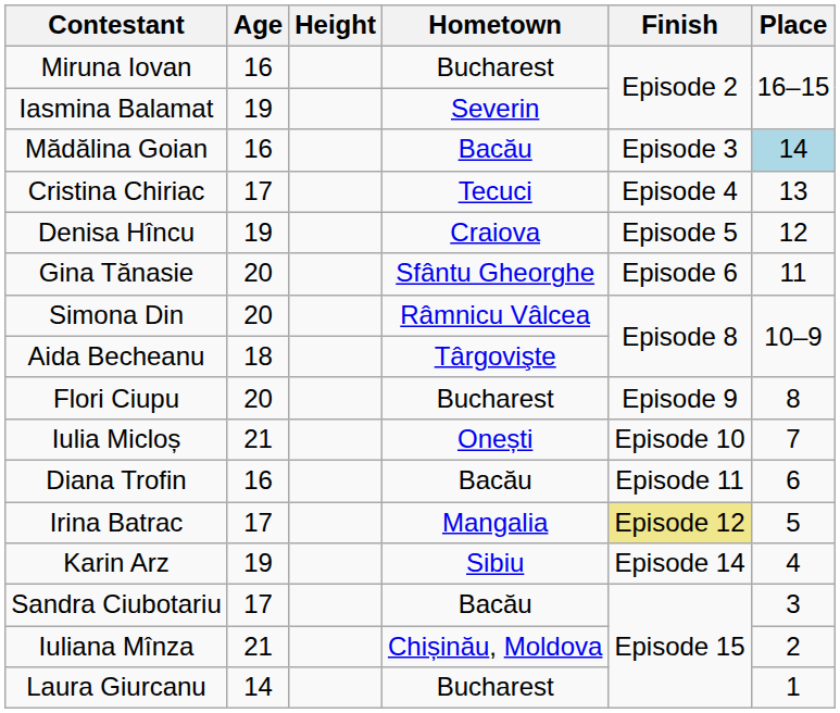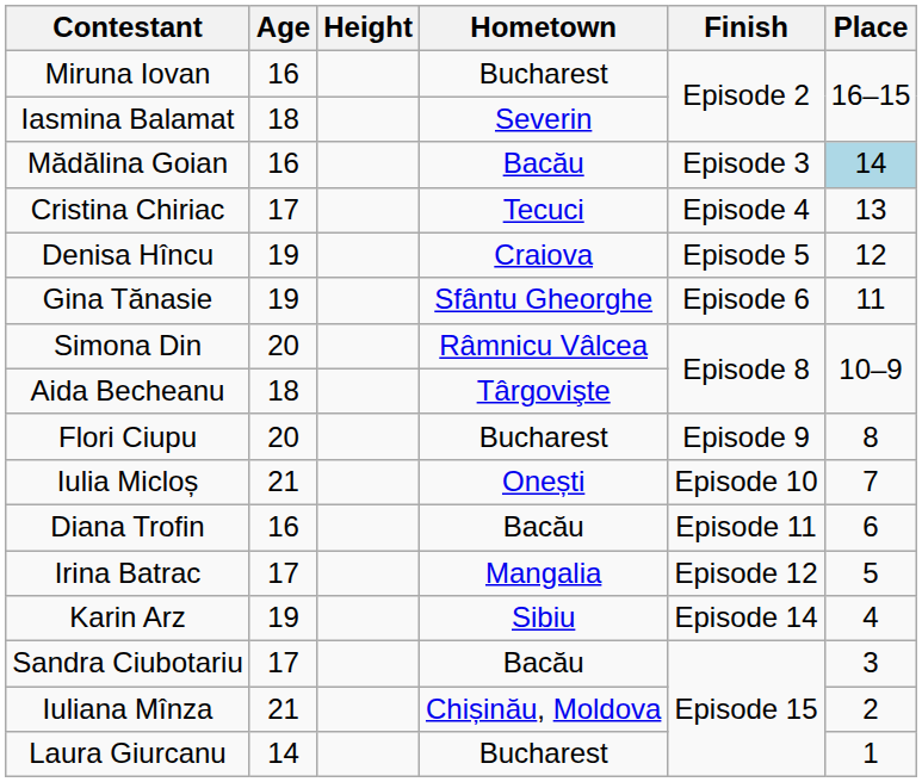Iasmina Balamat | Age: 19 -> 18
Gina Tănasie | Age: 20 -> 19
Irina Batrac | Finish: khaki background -> no background
